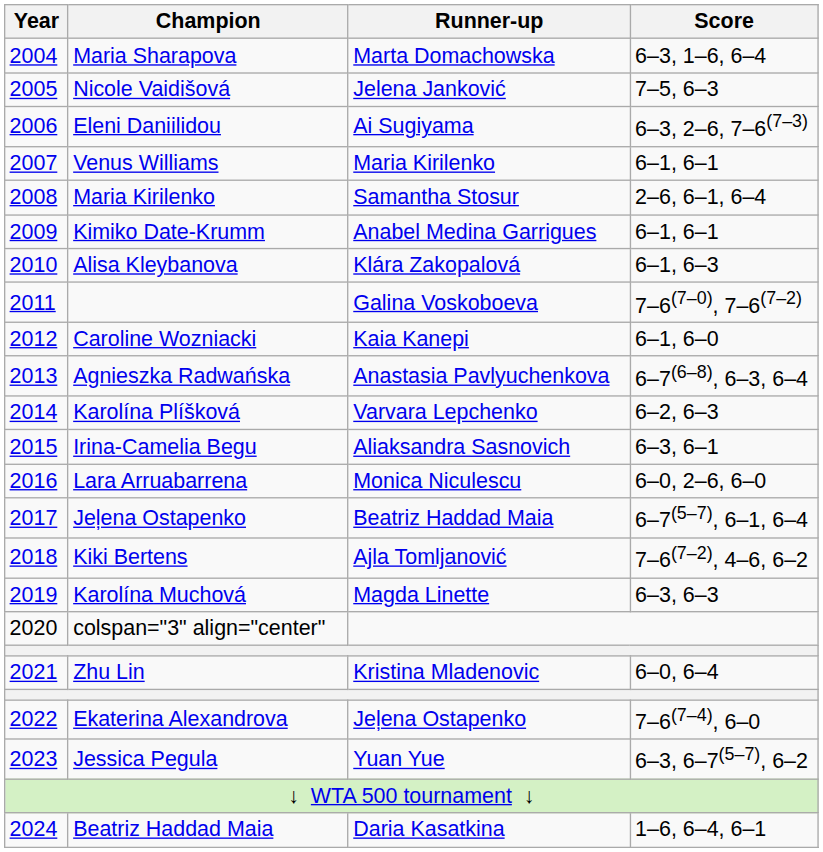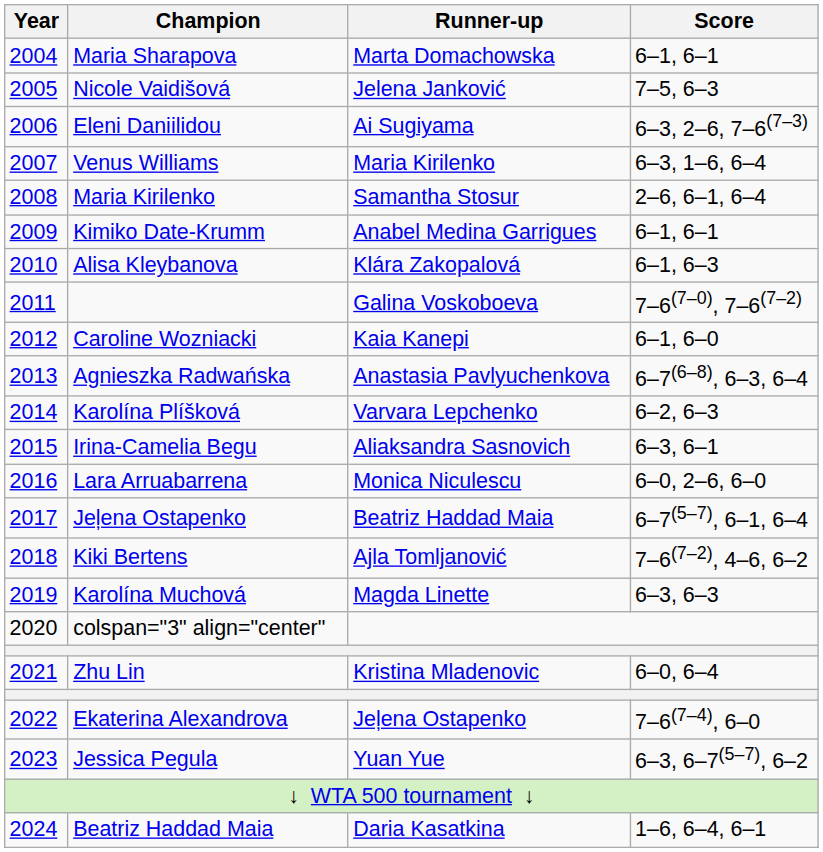Maria Sharapova | Score: 6–3, 1–6, 6–4 -> 6–1, 6–1
Venus Williams | Score: 6–1, 6–1 -> 6–3, 1–6, 6–4
